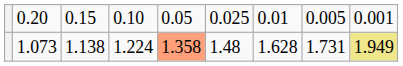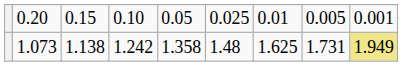row 2 | column 4: 1.224 -> 1.242
row 2 | column 5: lightsalmon background -> no background
row 2 | column 7: 1.628 -> 1.625
